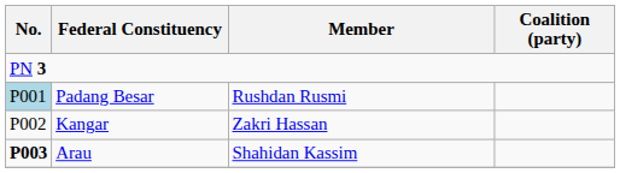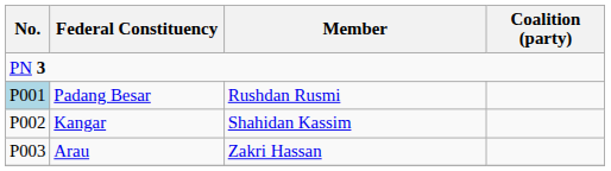Kangar | Member: Zakri Hassan -> Shahidan Kassim
Arau | No.: bold -> normal
Arau | Member: Shahidan Kassim -> Zakri Hassan
